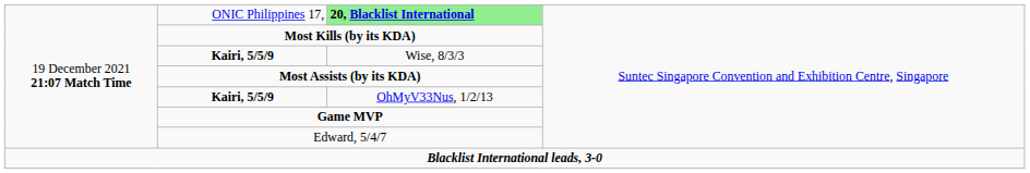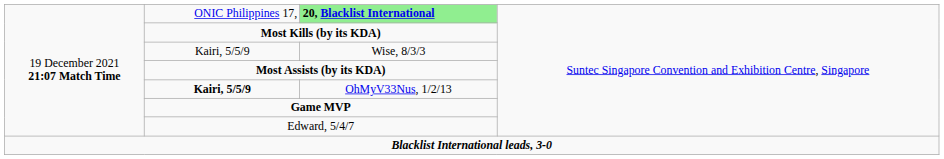Wise, 8/3/3 | column 2: bold -> normal
